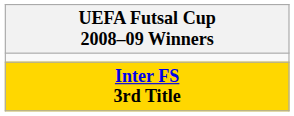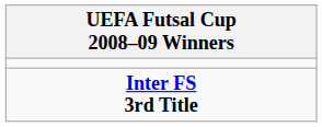row 3 | column 1: gold background -> no background
